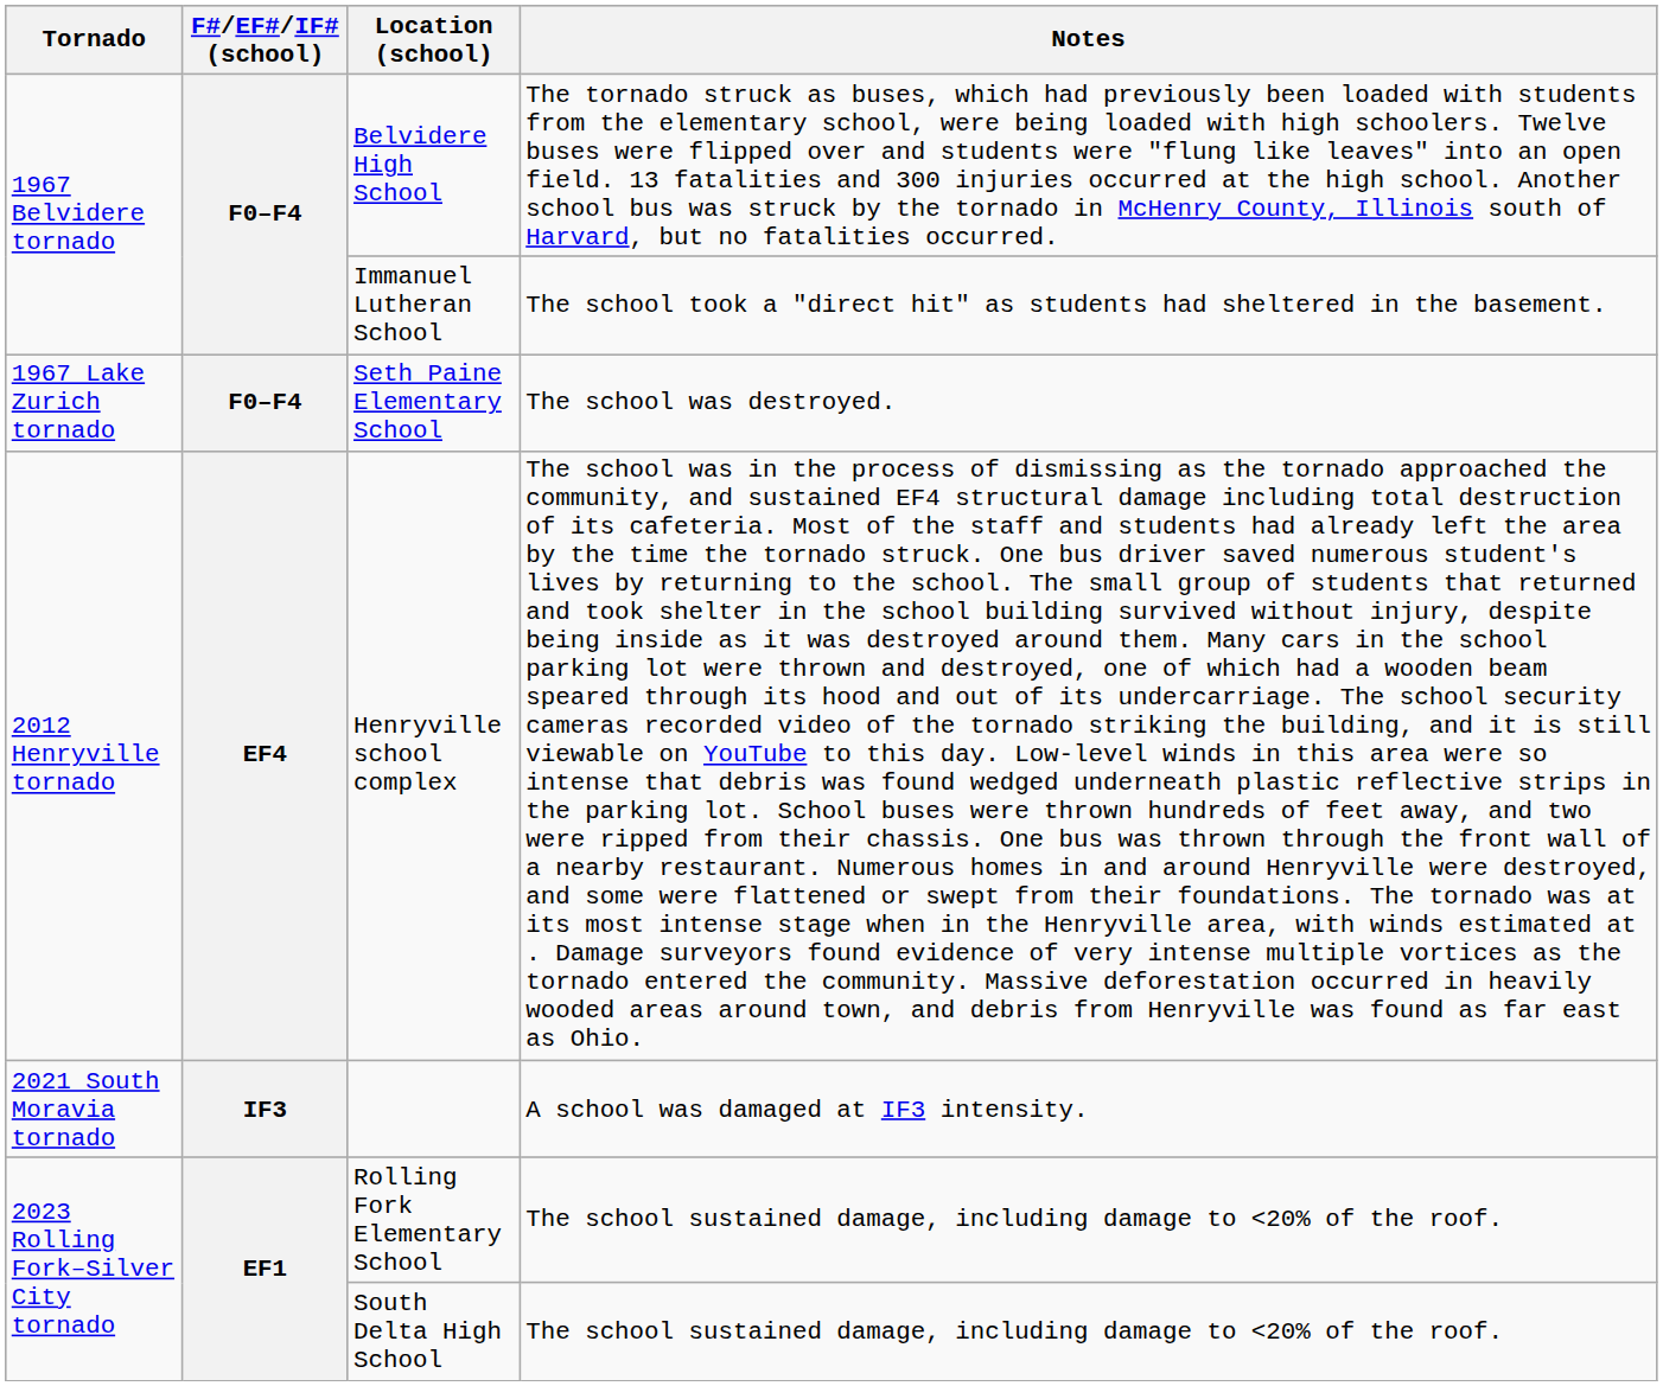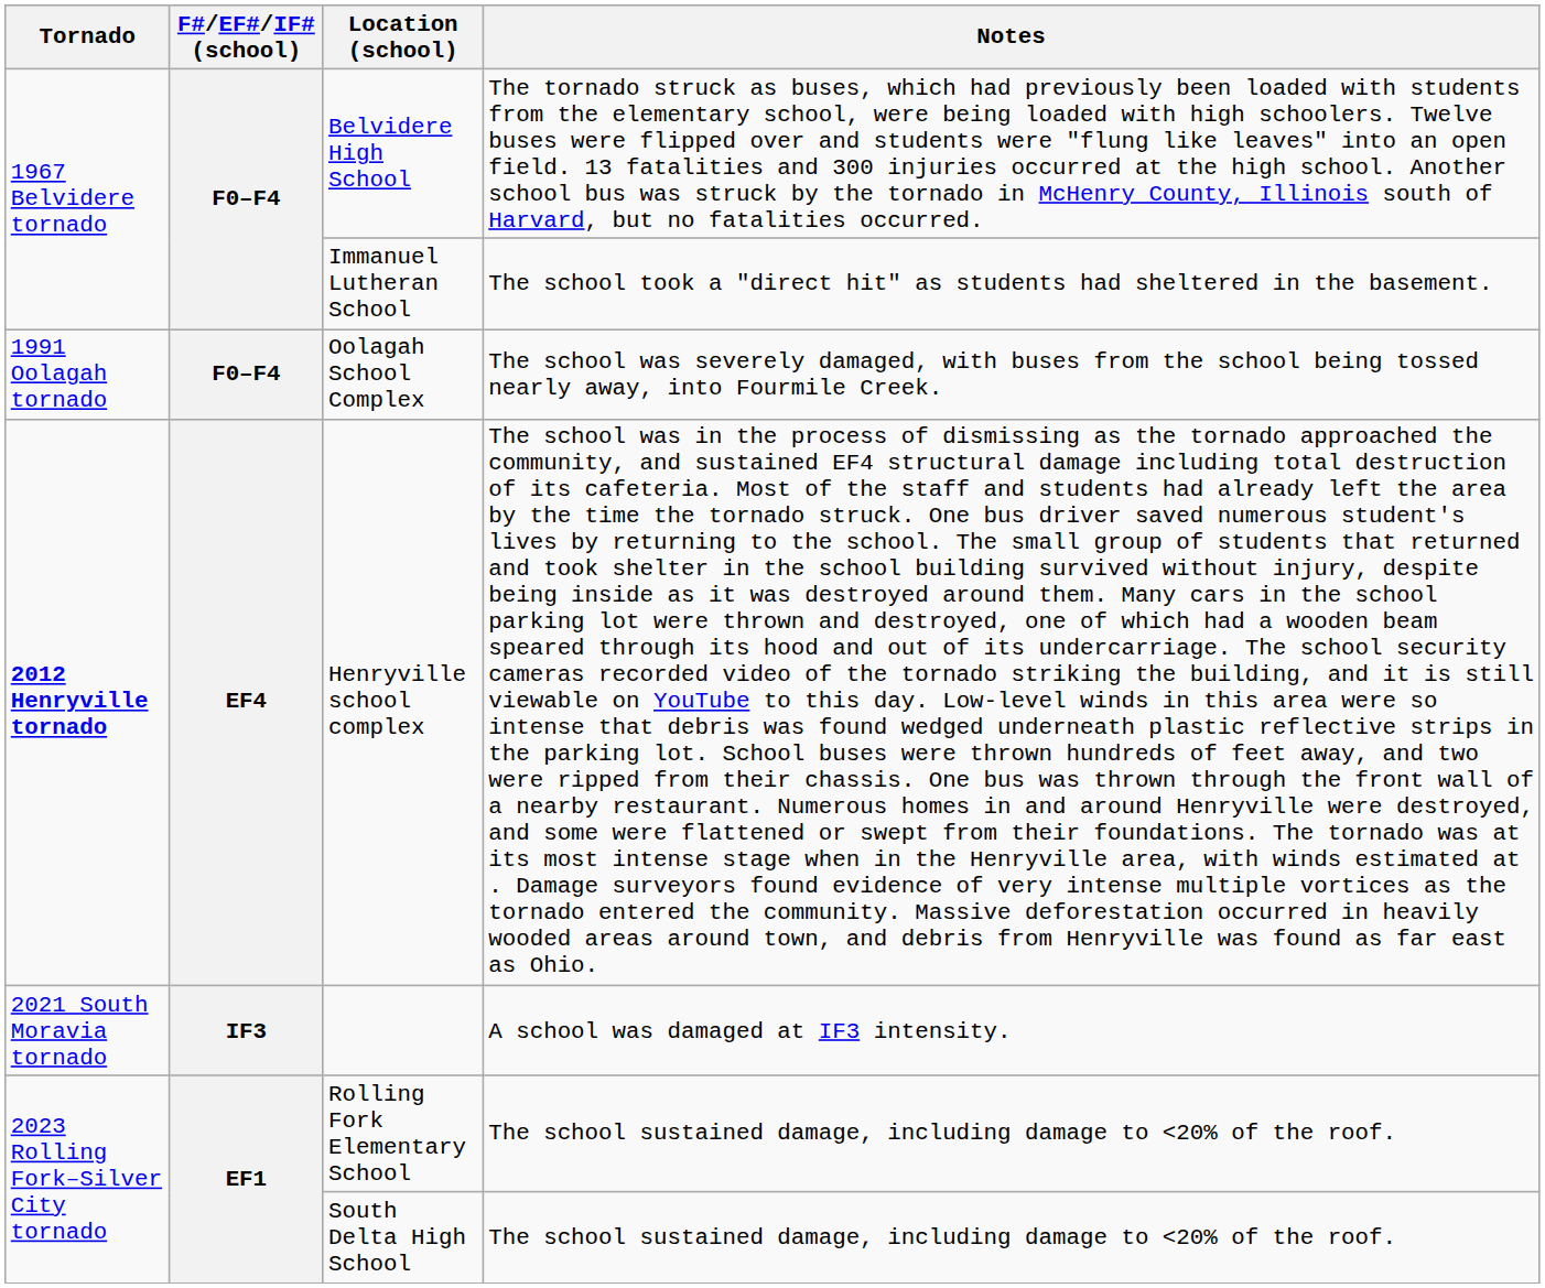- row: 1967 Lake Zurich tornado | F0–F4 | Seth Paine Elementary School | The school was destroyed.
+ row: 1991 Oolagah tornado | F0–F4 | Oolagah School Complex | The school was severely damaged, with buses from the school being tossed nearly away, into Fourmile Creek.
Henryville school complex | Tornado: normal -> bold
